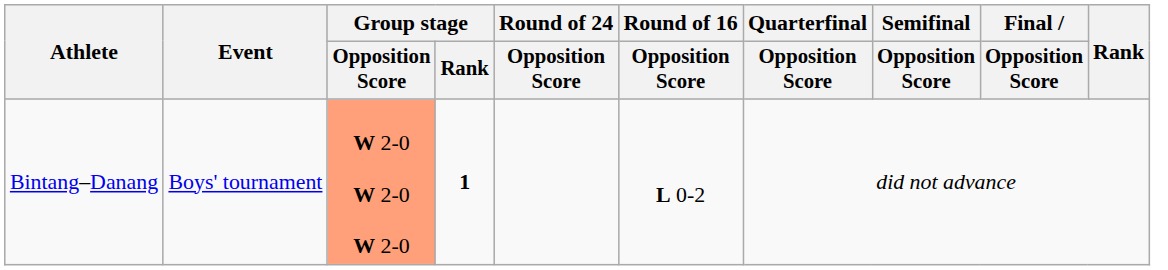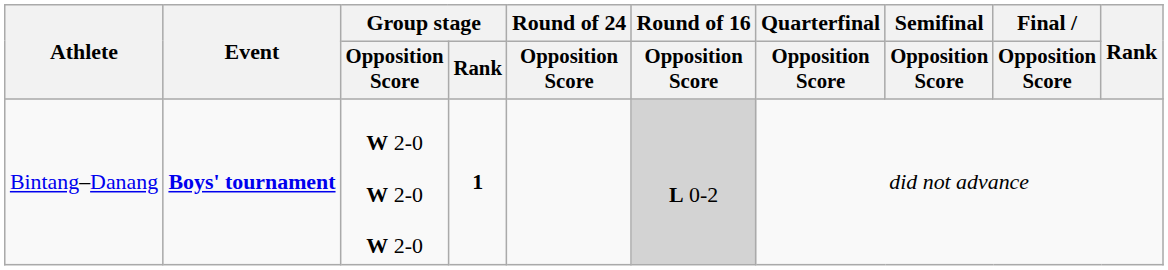Bintang–Danang | Event: normal -> bold
Bintang–Danang | Group stage / Opposition Score: lightsalmon background -> no background
Bintang–Danang | Round of 16 / Opposition Score: no background -> lightgrey background
